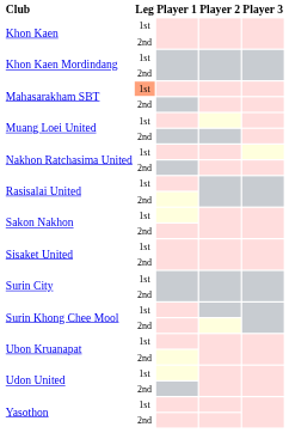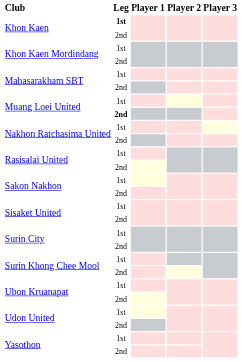Khon Kaen / 1st | Leg: normal -> bold
Mahasarakham SBT / 1st | Leg: lightsalmon background -> no background
Muang Loei United / 2nd | Leg: normal -> bold
